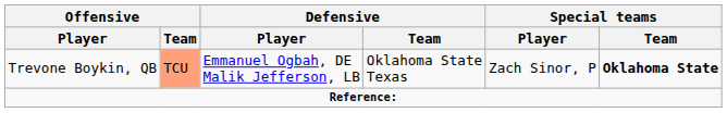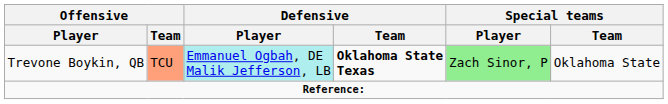Trevone Boykin, QB | Defensive / Player: no background -> paleturquoise background
Trevone Boykin, QB | Defensive / Team: normal -> bold
Trevone Boykin, QB | Special teams / Player: no background -> lightgreen background
Trevone Boykin, QB | Special teams / Team: bold -> normal
